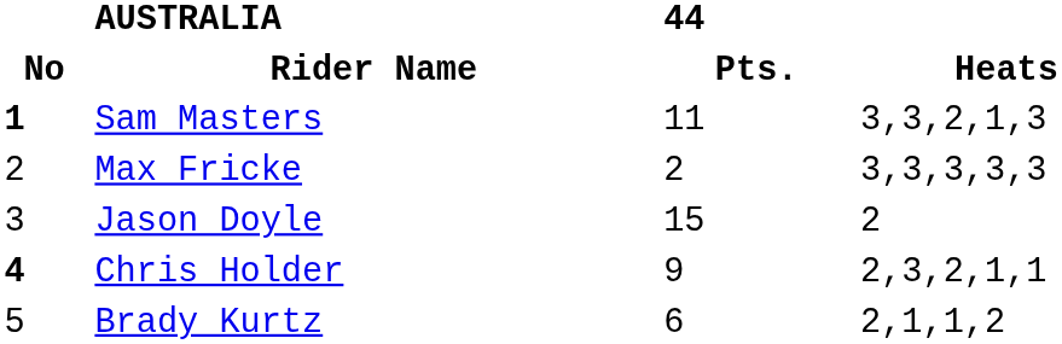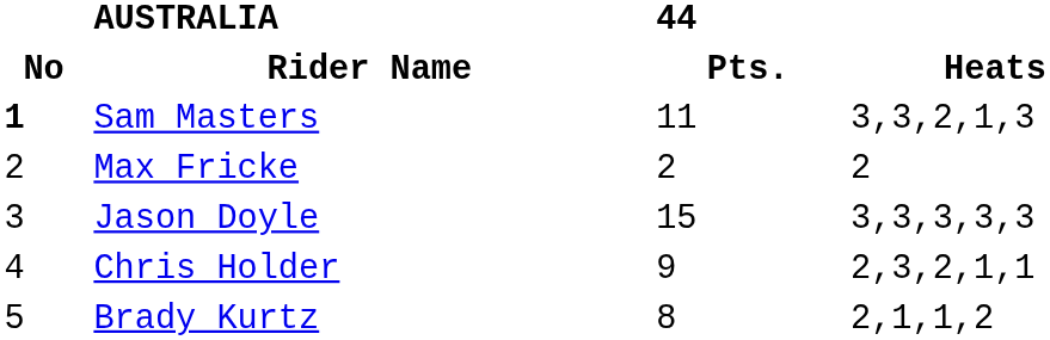Max Fricke | Heats: 3,3,3,3,3 -> 2
Jason Doyle | Heats: 2 -> 3,3,3,3,3
Chris Holder | No: bold -> normal
Brady Kurtz | 44 / Pts.: 6 -> 8
